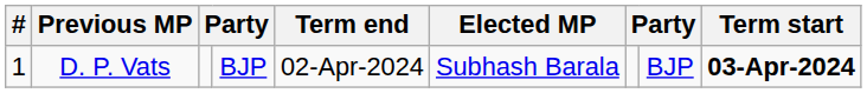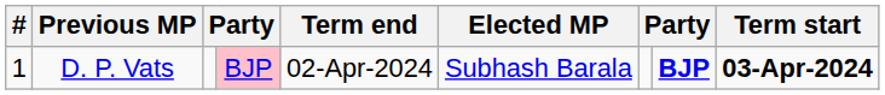D. P. Vats | column 4: no background -> pink background
D. P. Vats | column 8: normal -> bold
